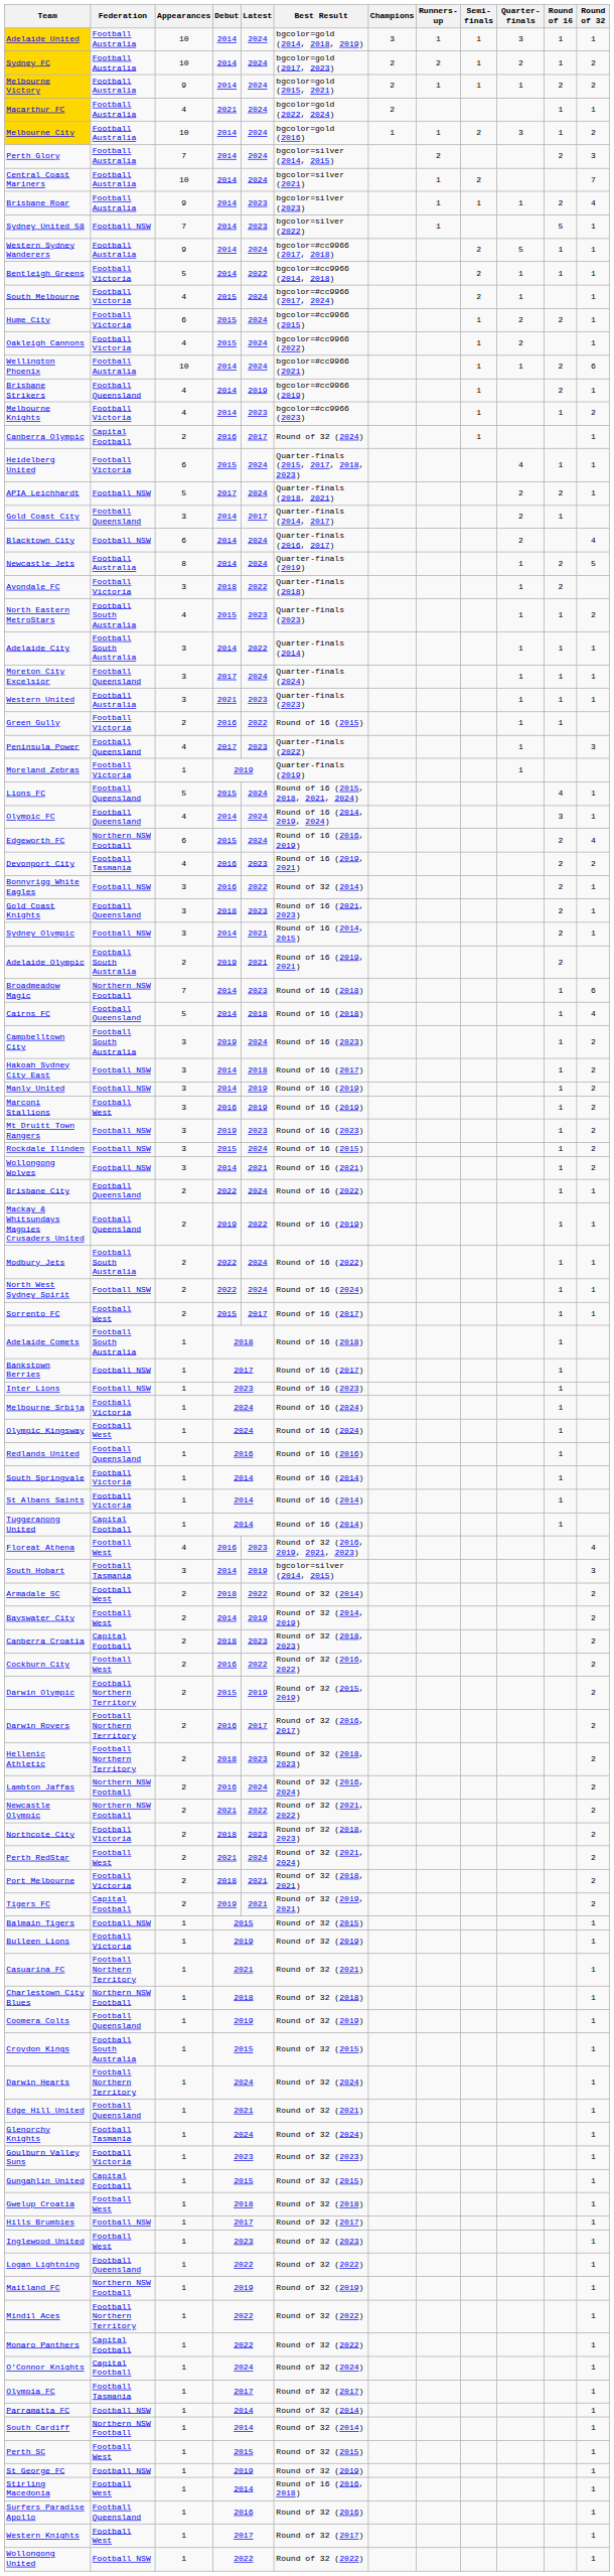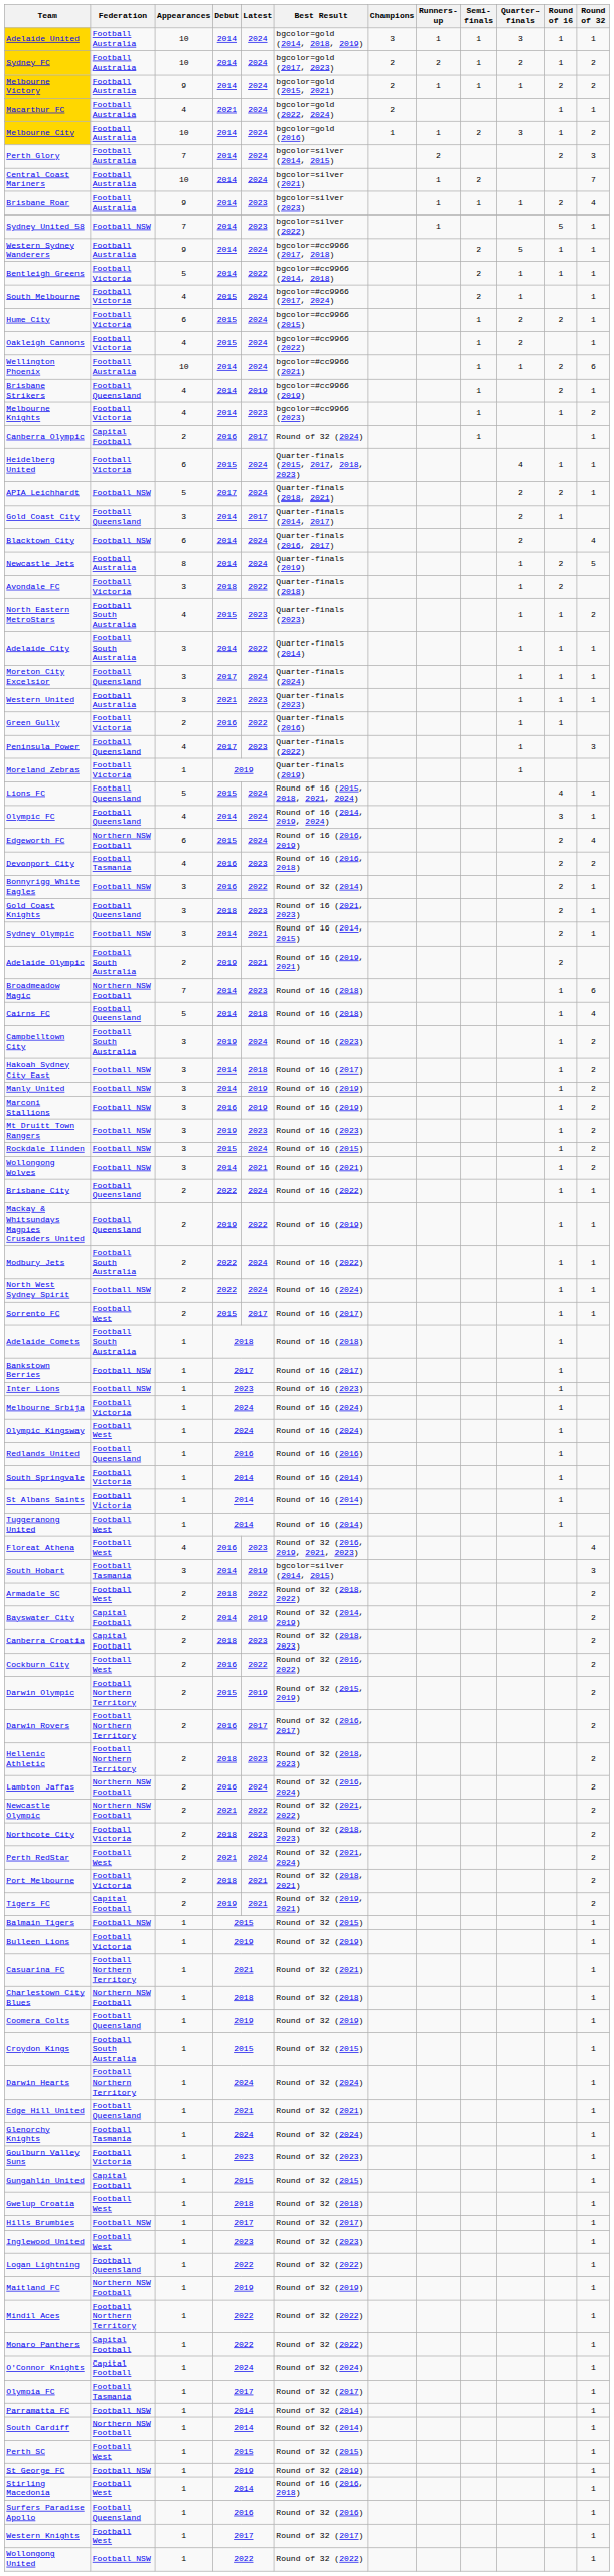Green Gully | Best Result: Round of 16 (2015) -> Quarter-finals (2016)
Devonport City | Best Result: Round of 16 (2019, 2021) -> Round of 16 (2016, 2018)
Marconi Stallions | Federation: Football West -> Football NSW
Tuggeranong United | Federation: Capital Football -> Football West
Armadale SC | Best Result: Round of 32 (2014) -> Round of 32 (2018, 2022)
Bayswater City | Federation: Football West -> Capital Football
